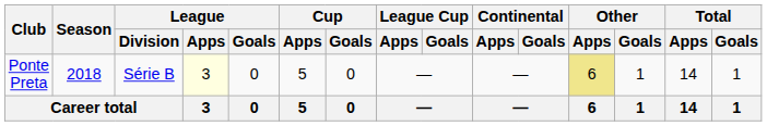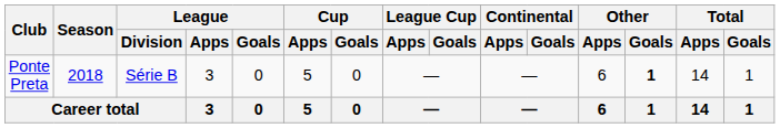Ponte Preta | League / Apps: lightyellow background -> no background
Ponte Preta | Other / Apps: khaki background -> no background
Ponte Preta | Other / Goals: normal -> bold
